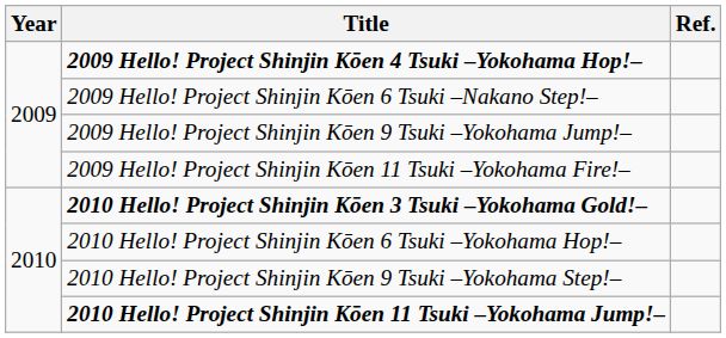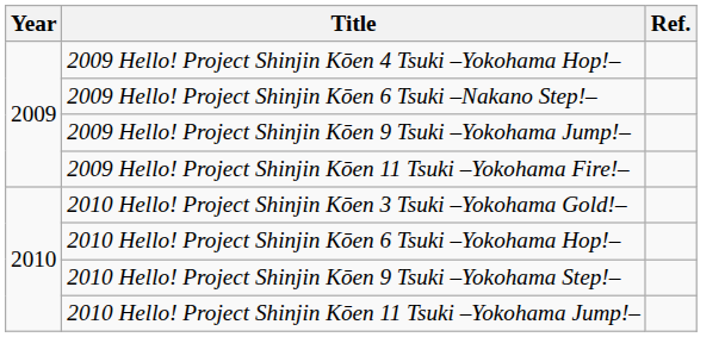2009 Hello! Project Shinjin Kōen 4 Tsuki –Yokohama Hop!– | Title: bold -> normal
2010 Hello! Project Shinjin Kōen 3 Tsuki –Yokohama Gold!– | Title: bold -> normal
2010 Hello! Project Shinjin Kōen 11 Tsuki –Yokohama Jump!– | Title: bold -> normal
